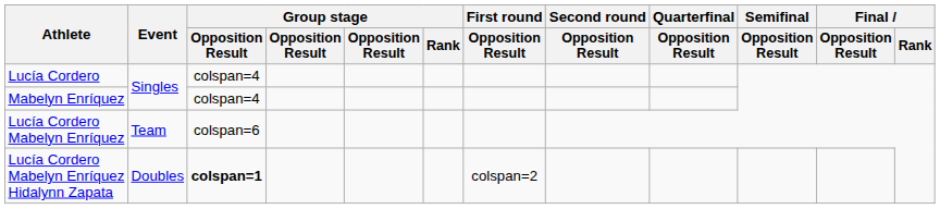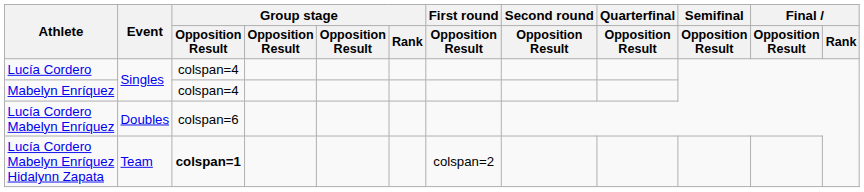Lucía Cordero Mabelyn Enríquez | Event: Team -> Doubles
Lucía Cordero Mabelyn Enríquez Hidalynn Zapata | Event: Doubles -> Team
